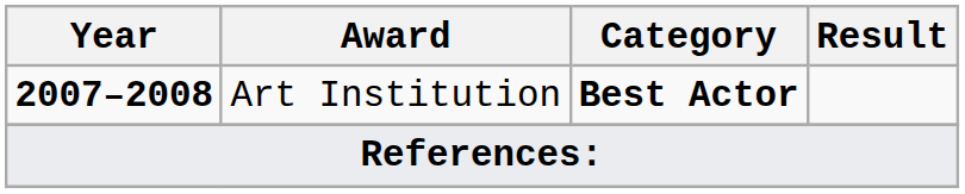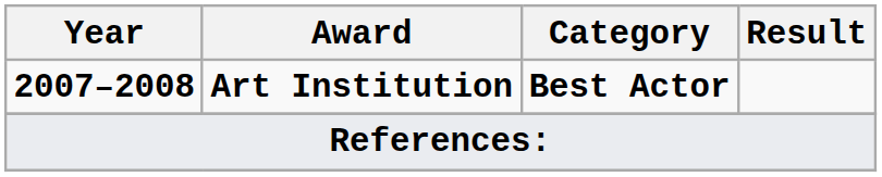2007–2008 | Award: normal -> bold
